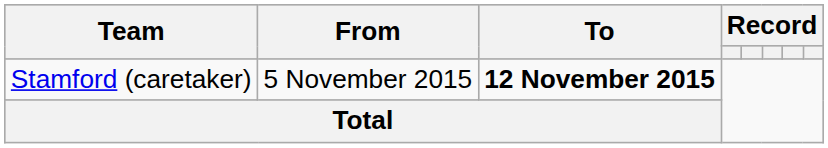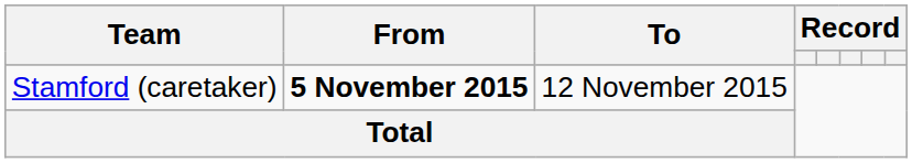Stamford (caretaker) | From: normal -> bold
Stamford (caretaker) | To: bold -> normal
